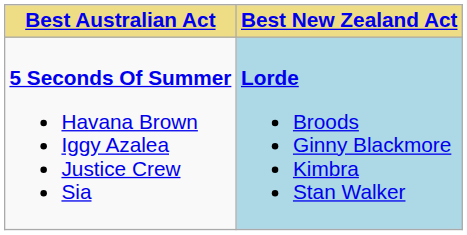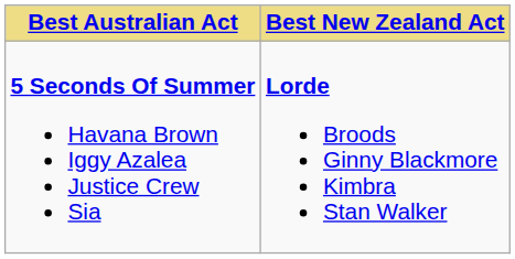row 2 | Best New Zealand Act: lightblue background -> no background
